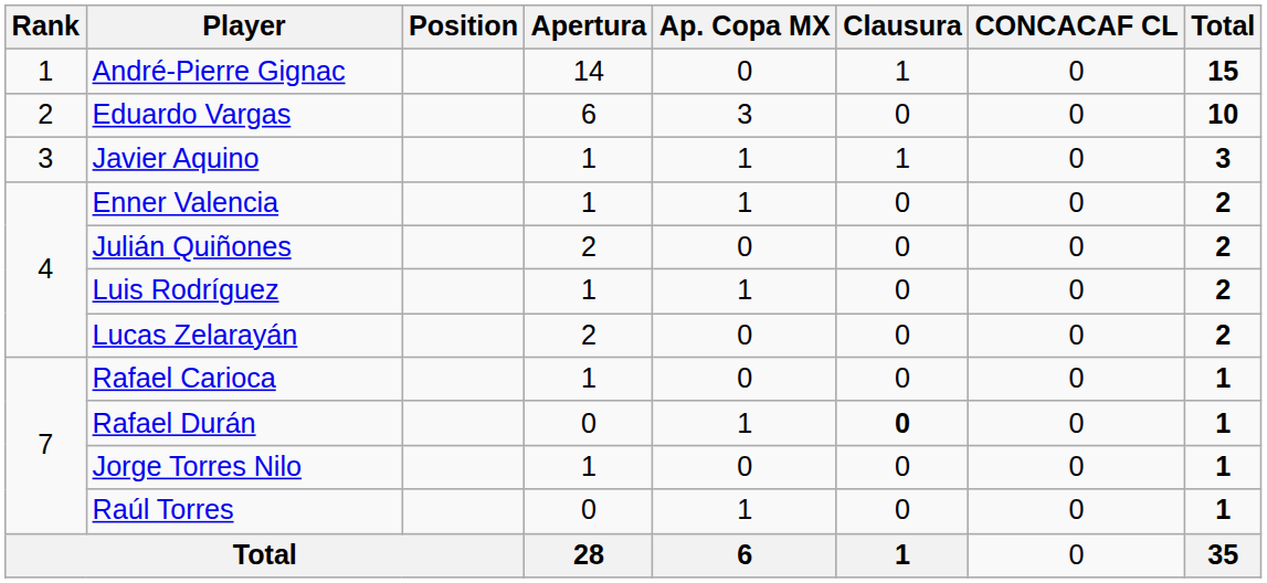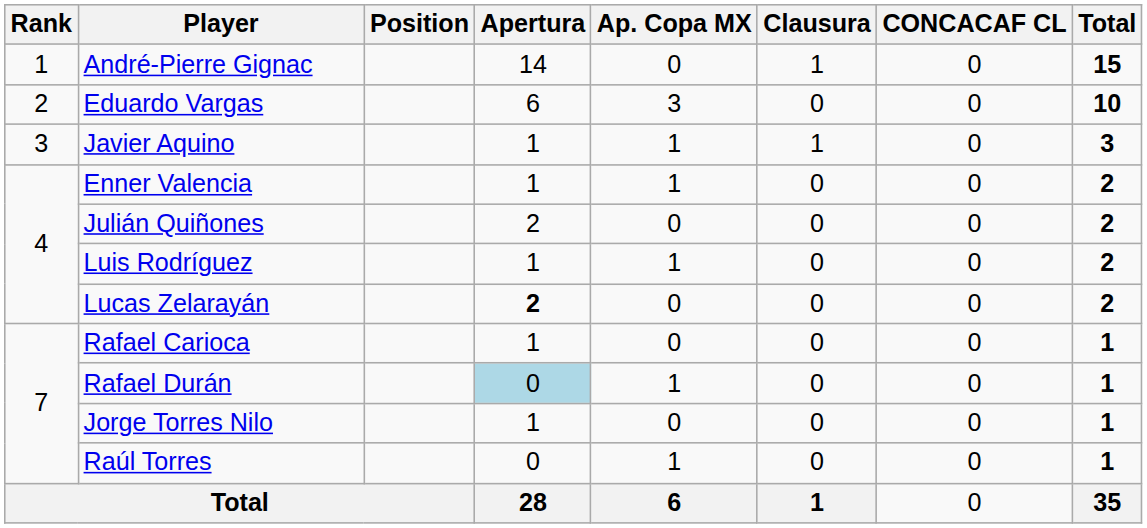Lucas Zelarayán | Apertura: normal -> bold
Rafael Durán | Apertura: no background -> lightblue background
Rafael Durán | Clausura: bold -> normal
